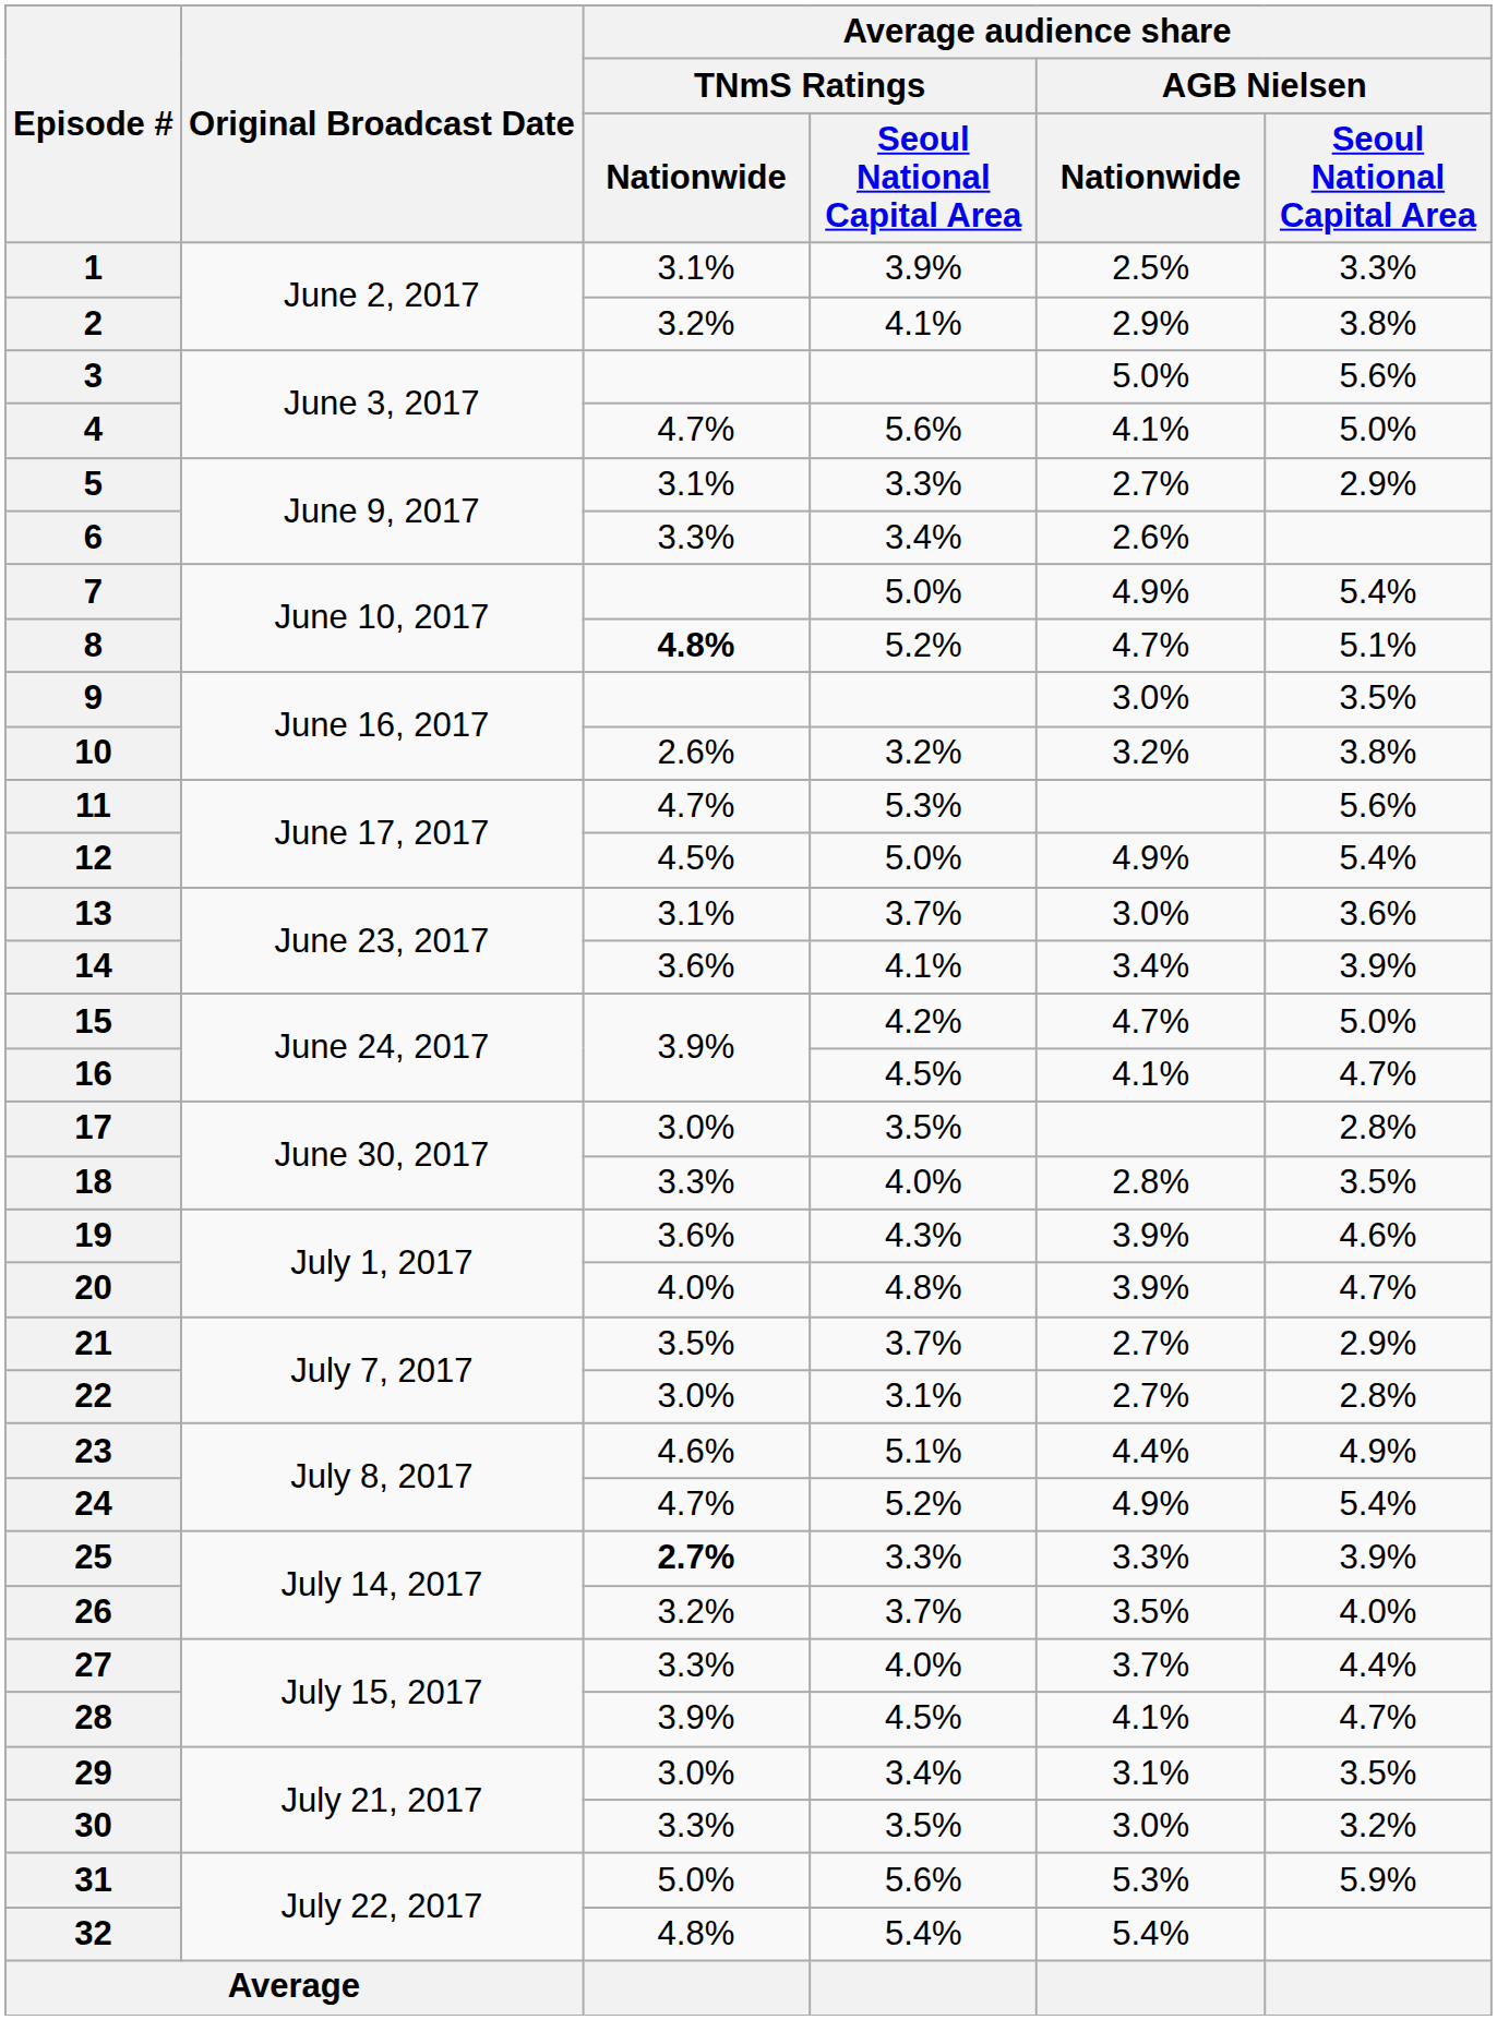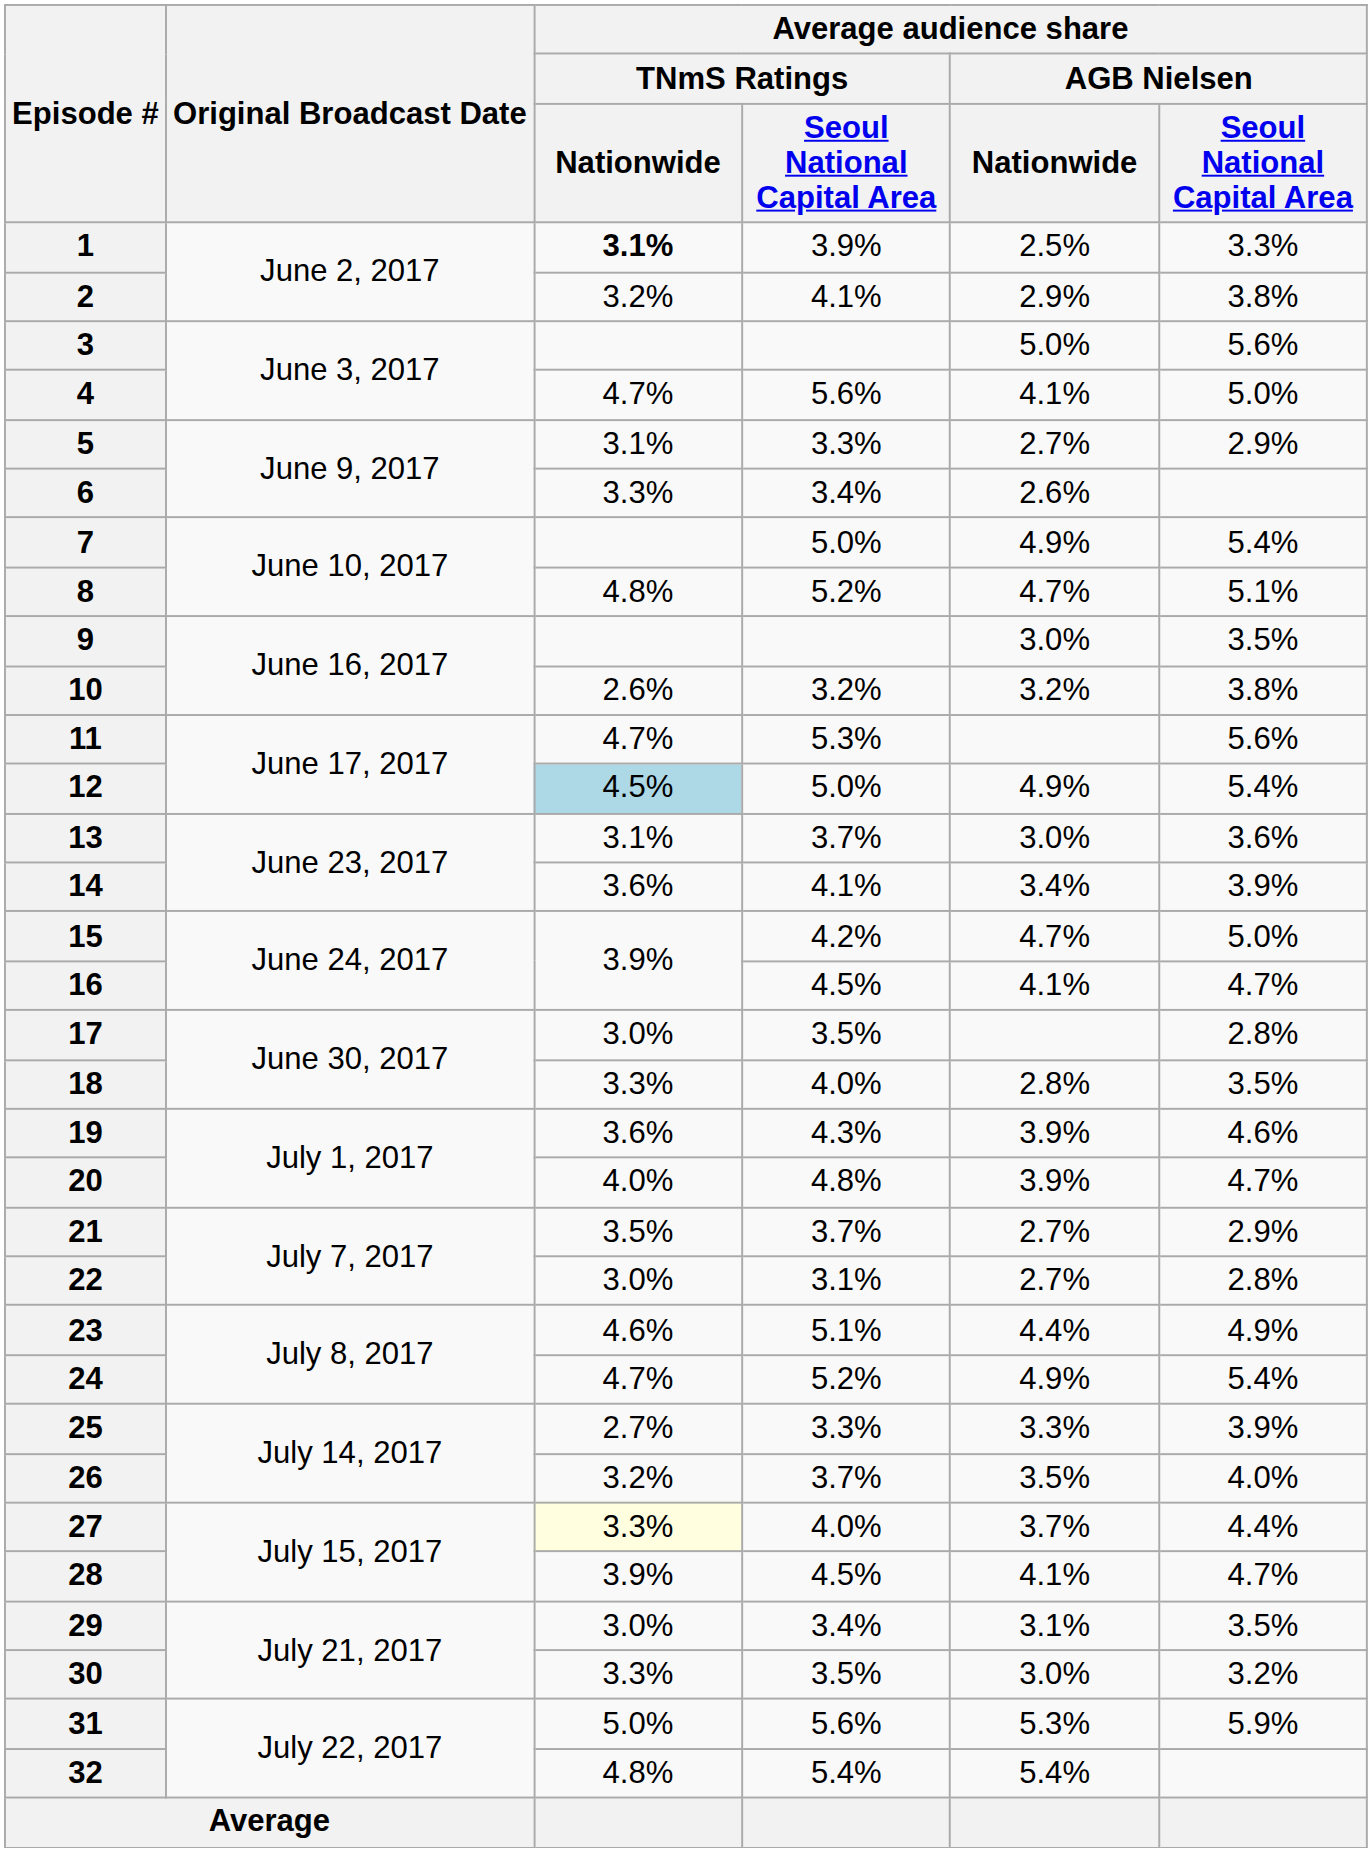1 | Average audience share / TNmS Ratings / Nationwide: normal -> bold
8 | Average audience share / TNmS Ratings / Nationwide: bold -> normal
12 | Average audience share / TNmS Ratings / Nationwide: no background -> lightblue background
25 | Average audience share / TNmS Ratings / Nationwide: bold -> normal
27 | Average audience share / TNmS Ratings / Nationwide: no background -> lightyellow background
